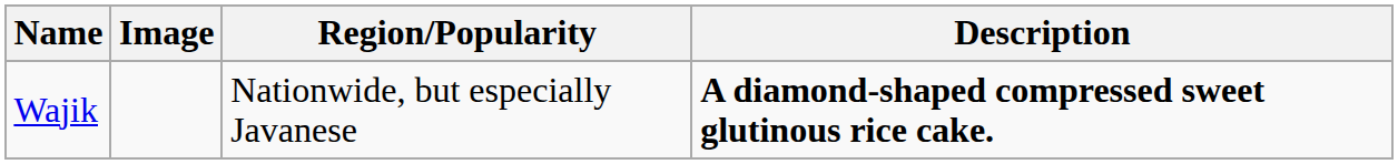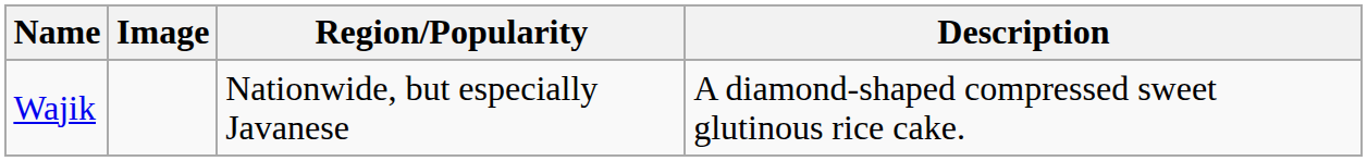Wajik | Description: bold -> normal
